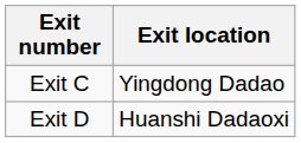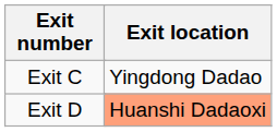Exit D | Exit location: no background -> lightsalmon background
